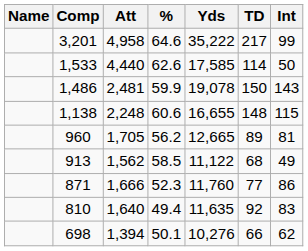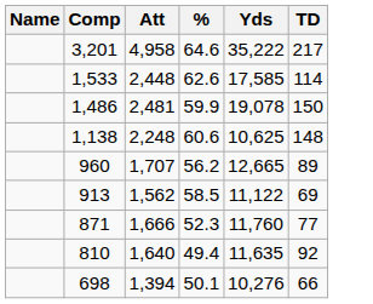- column: Int | 99 | 50 | 143 | 115 | 81 | 49 | 86 | 83 | 62
1,533 | Att: 4,440 -> 2,448
1,138 | Yds: 16,655 -> 10,625
960 | Att: 1,705 -> 1,707
913 | TD: 68 -> 69
